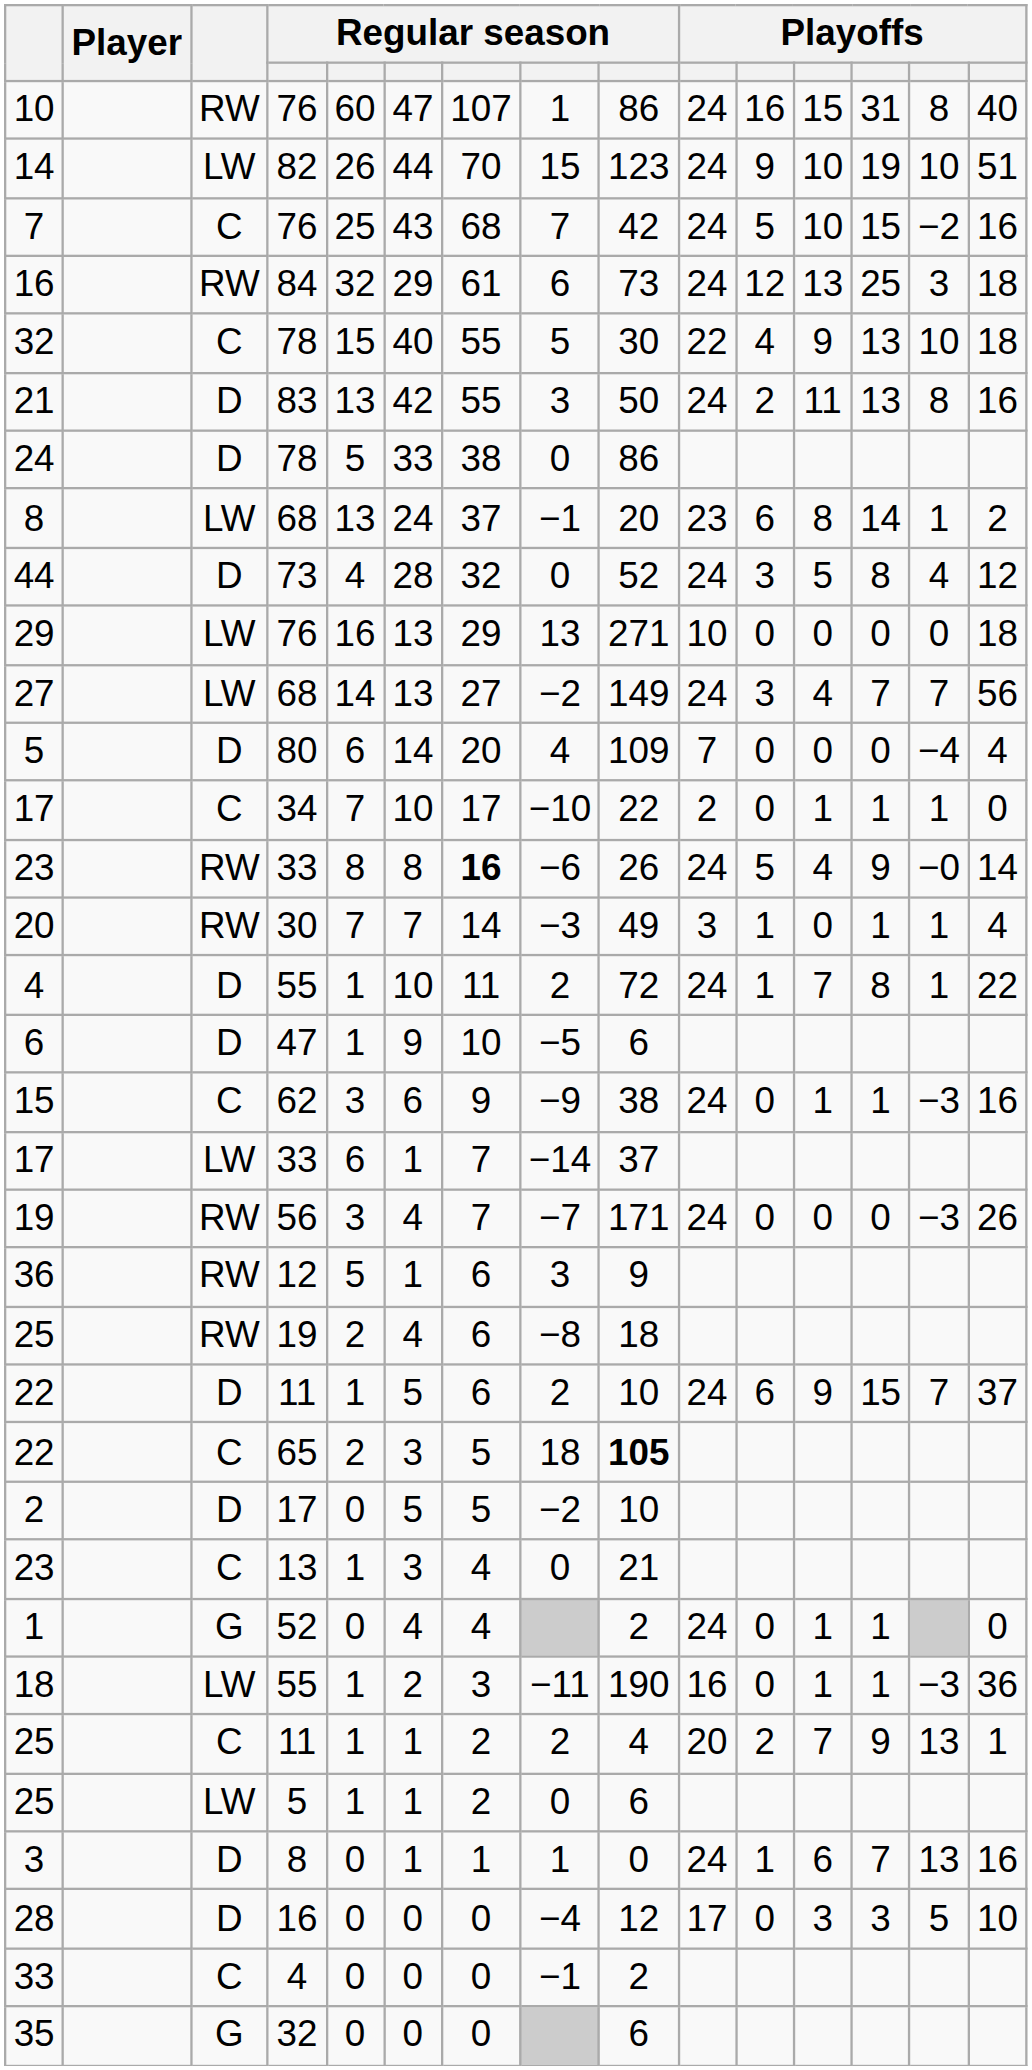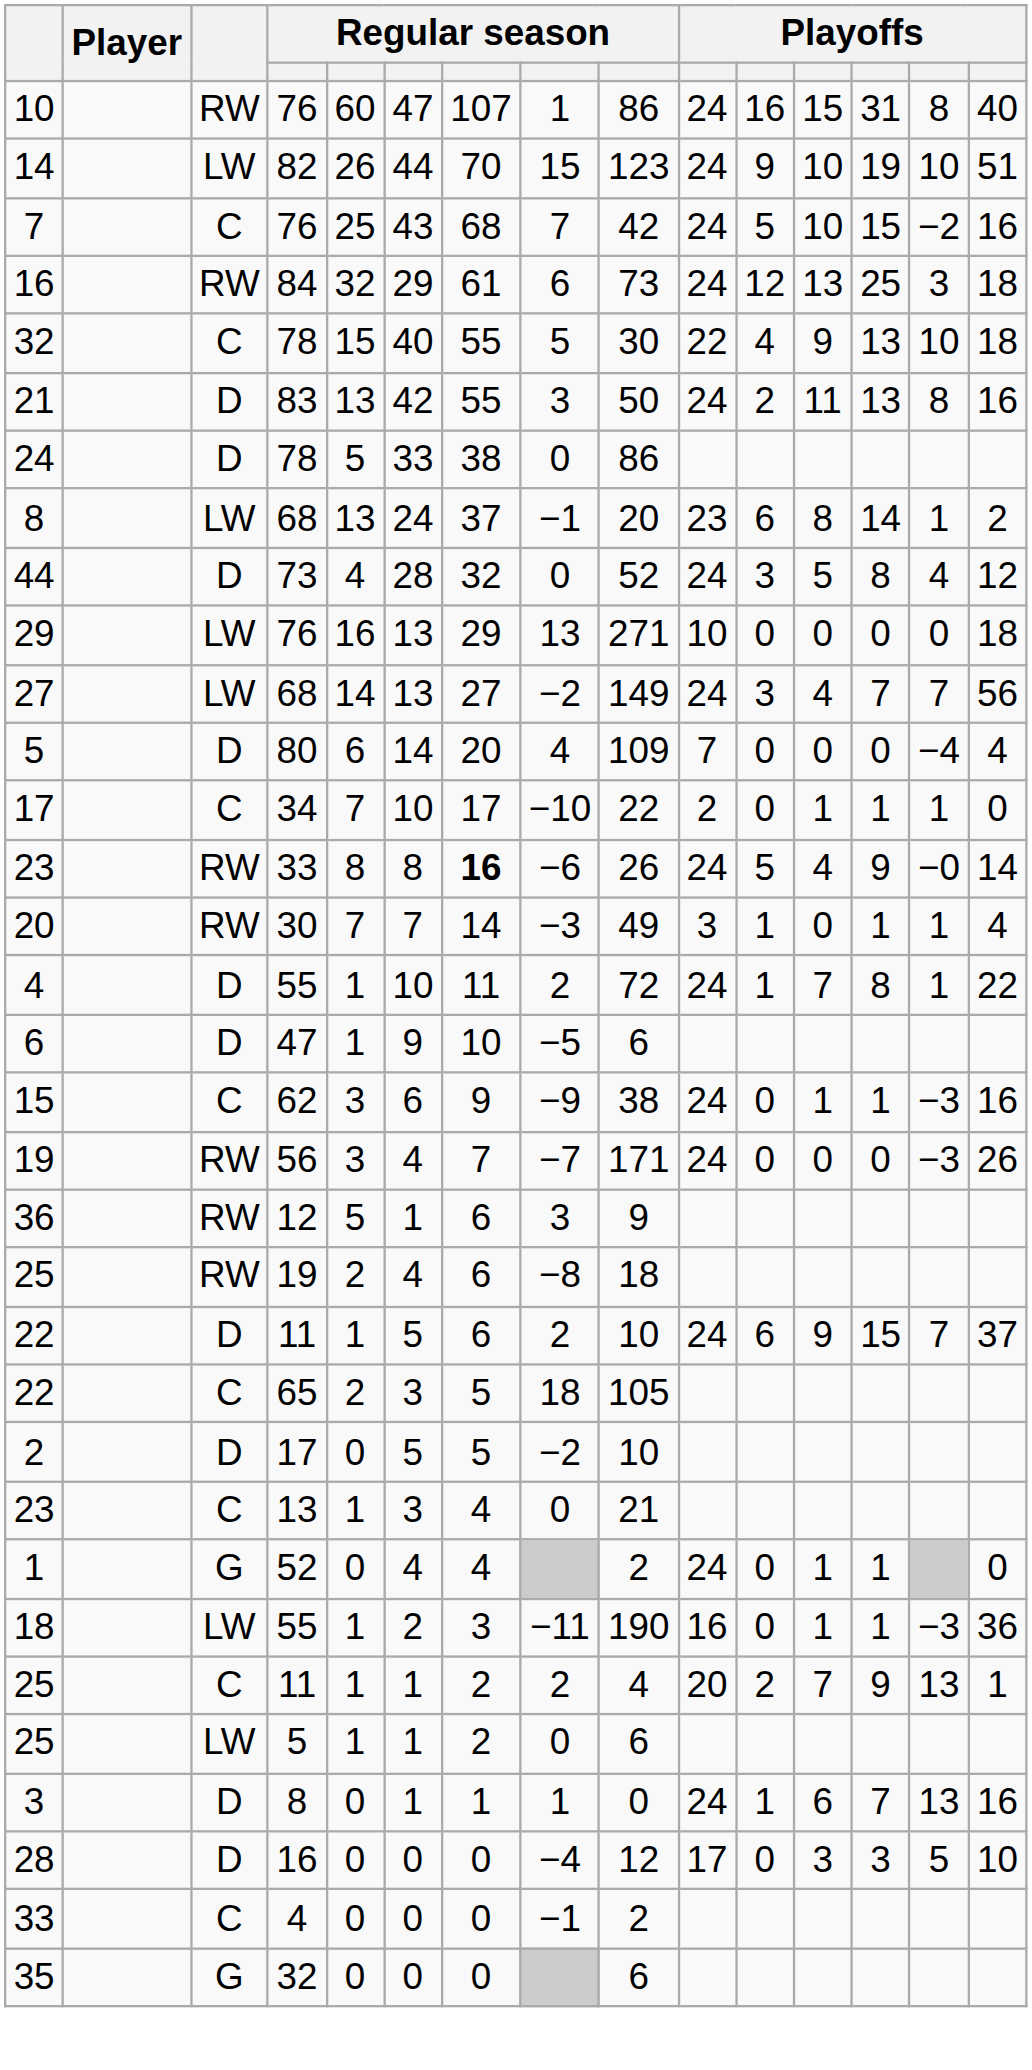- row: 17 | LW | 33 | 6 | 1 | 7 | −14 | 37
22 / 65 | column 9: bold -> normal
